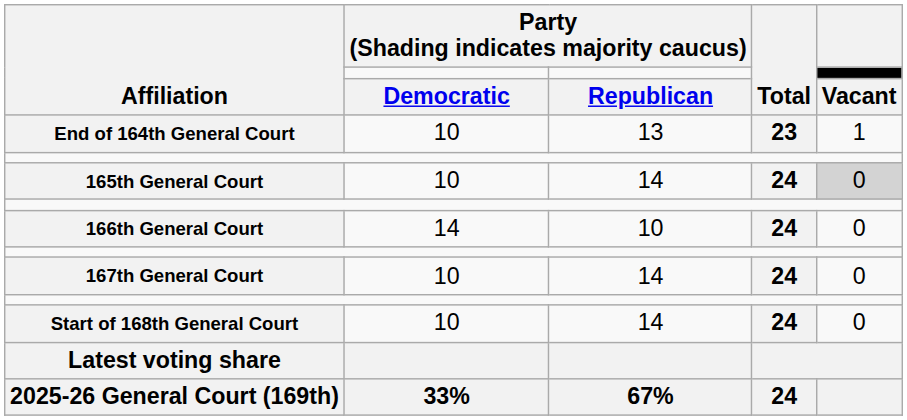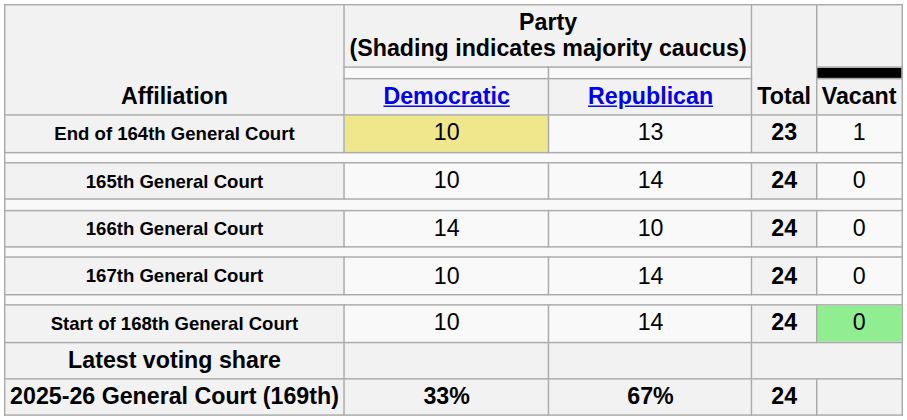End of 164th General Court | column 2: no background -> khaki background
165th General Court | column 5: lightgrey background -> no background
Start of 168th General Court | column 5: no background -> lightgreen background
